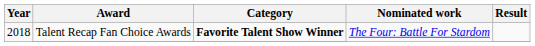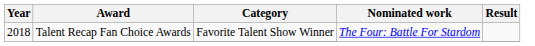Talent Recap Fan Choice Awards | Category: bold -> normal
